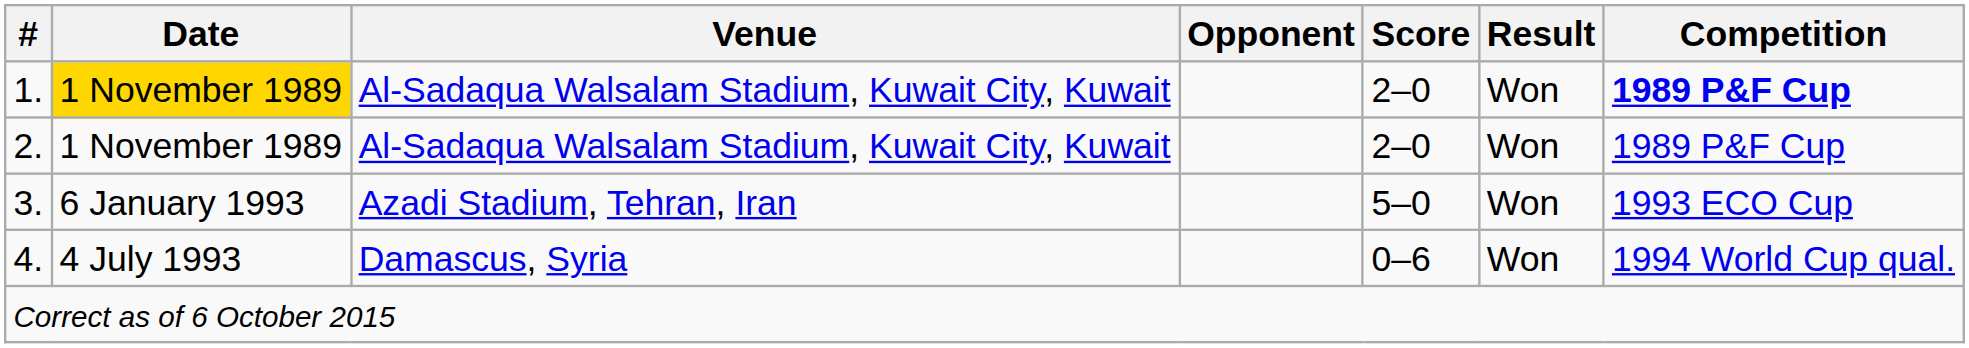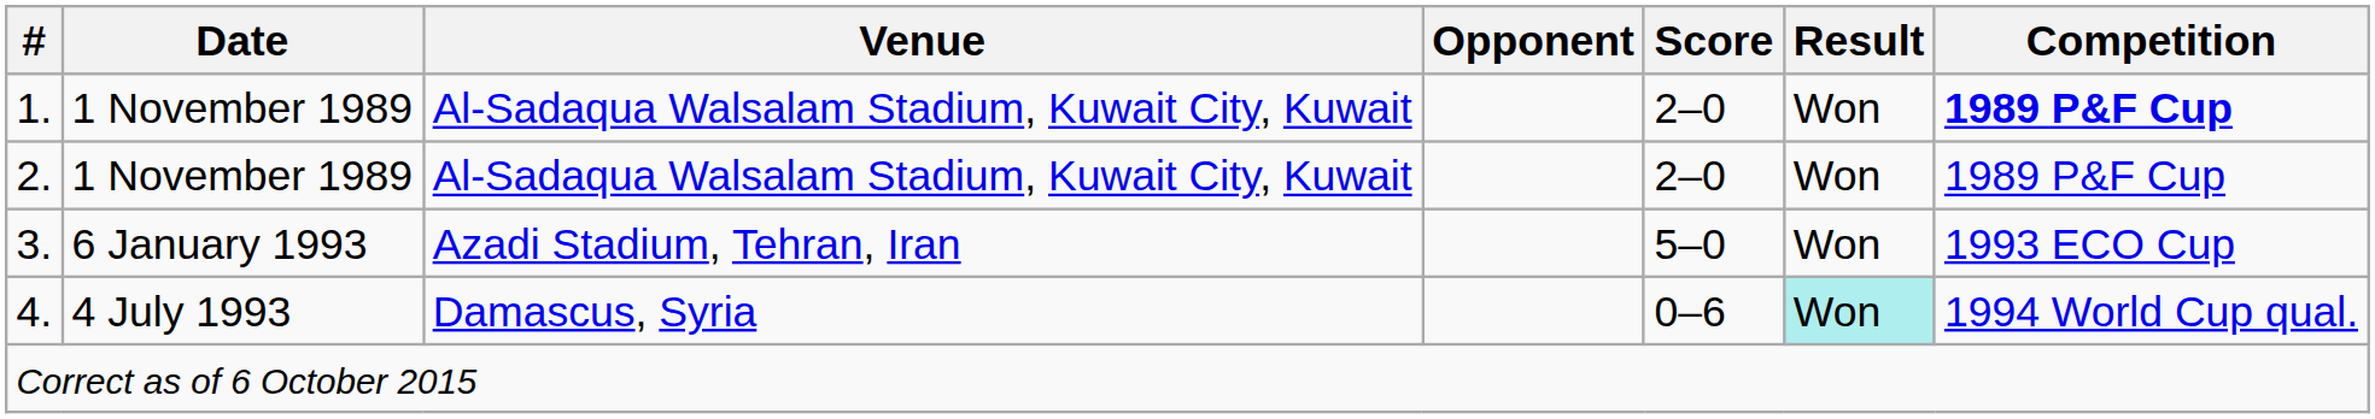1. | Date: gold background -> no background
4. | Result: no background -> paleturquoise background
